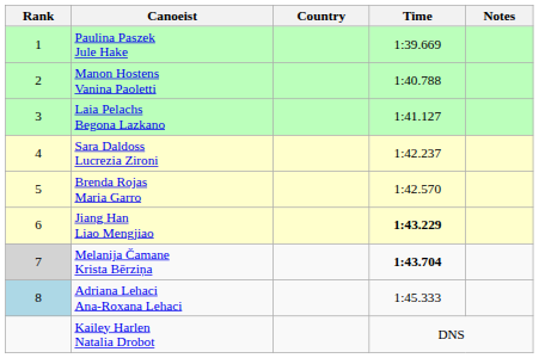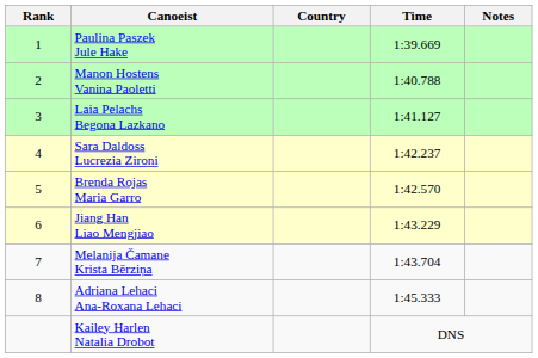Jiang Han Liao Mengjiao | Time: bold -> normal
Melanija Čamane Krista Bērziņa | Rank: lightgrey background -> no background
Melanija Čamane Krista Bērziņa | Time: bold -> normal
Adriana Lehaci Ana-Roxana Lehaci | Rank: lightblue background -> no background
